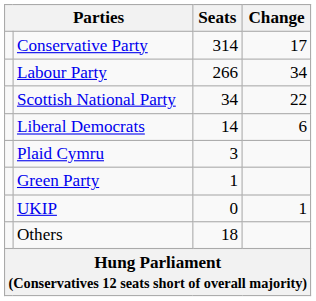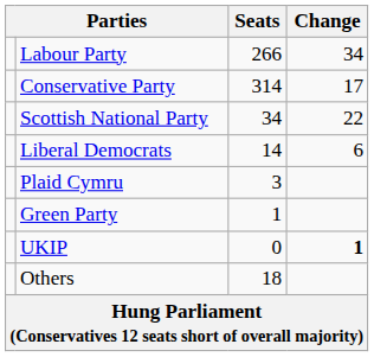rows swapped: Conservative Party <-> Labour Party
UKIP | Change: normal -> bold
